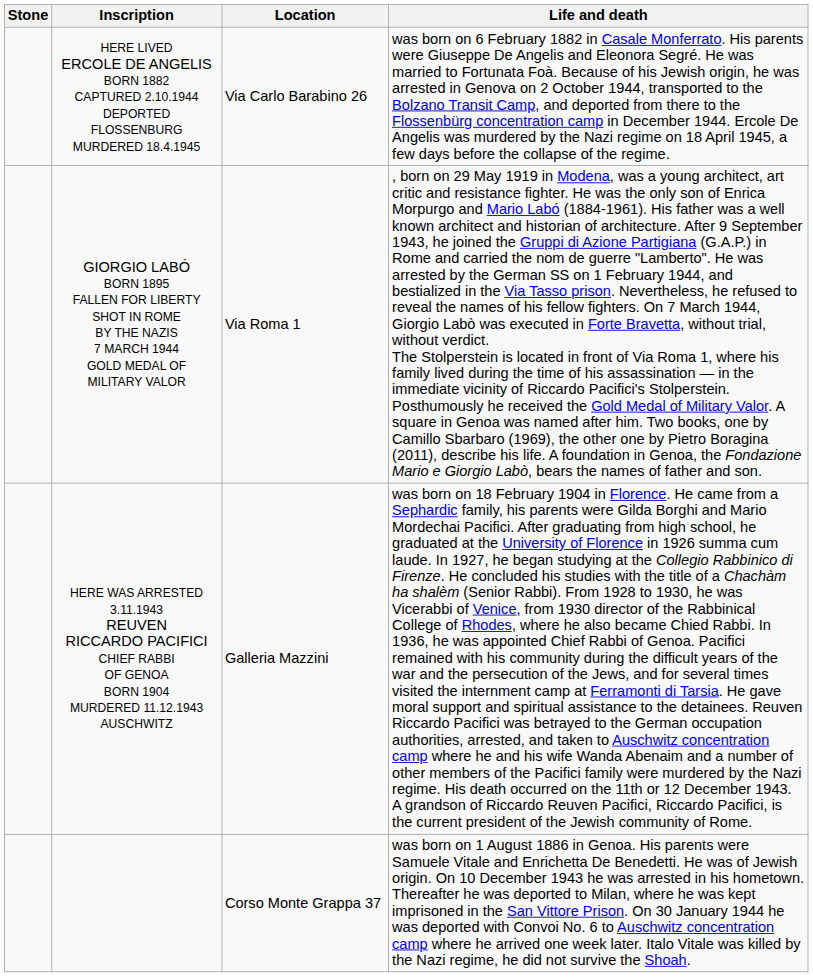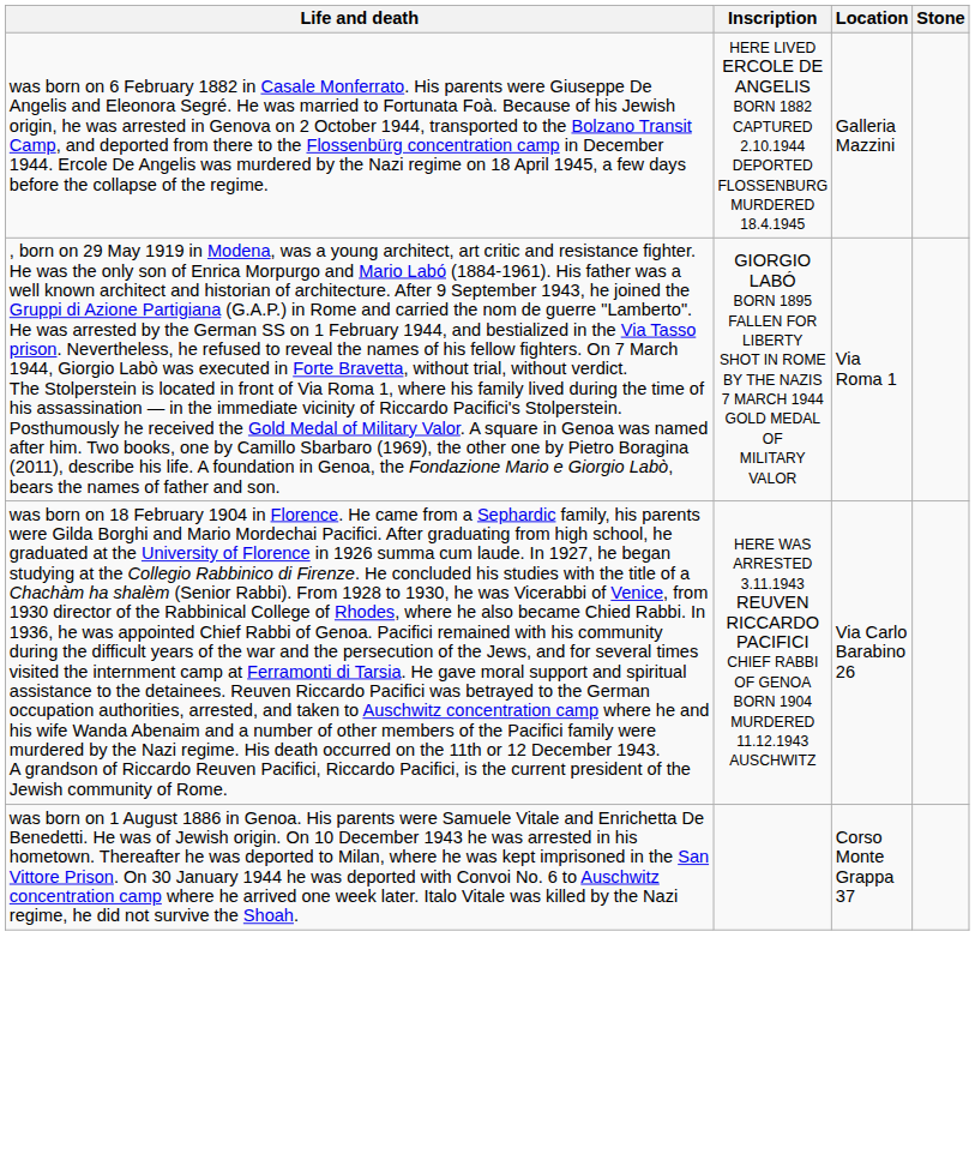columns swapped: Stone <-> Life and death
row 2 | Location: Via Carlo Barabino 26 -> Galleria Mazzini
row 4 | Location: Galleria Mazzini -> Via Carlo Barabino 26
